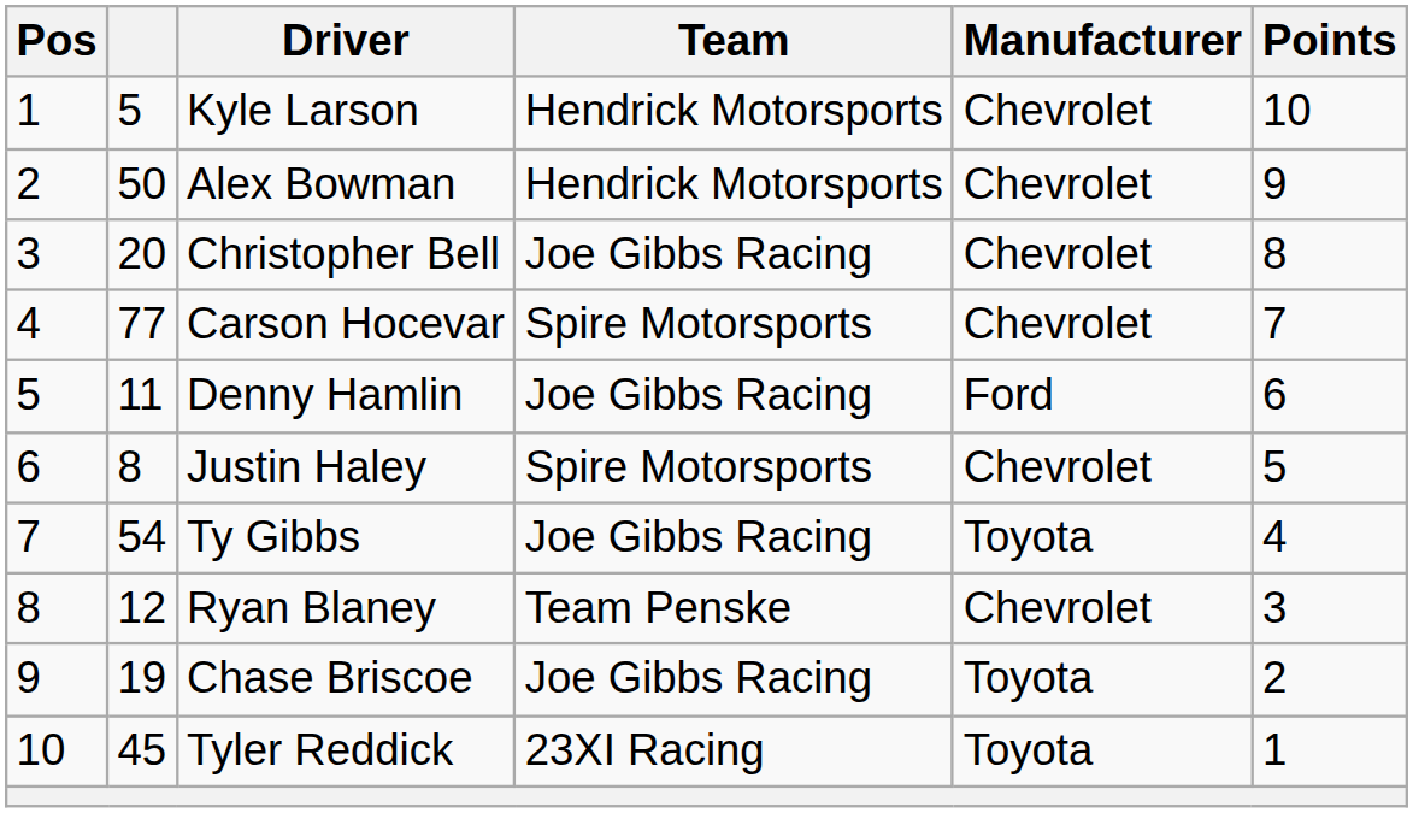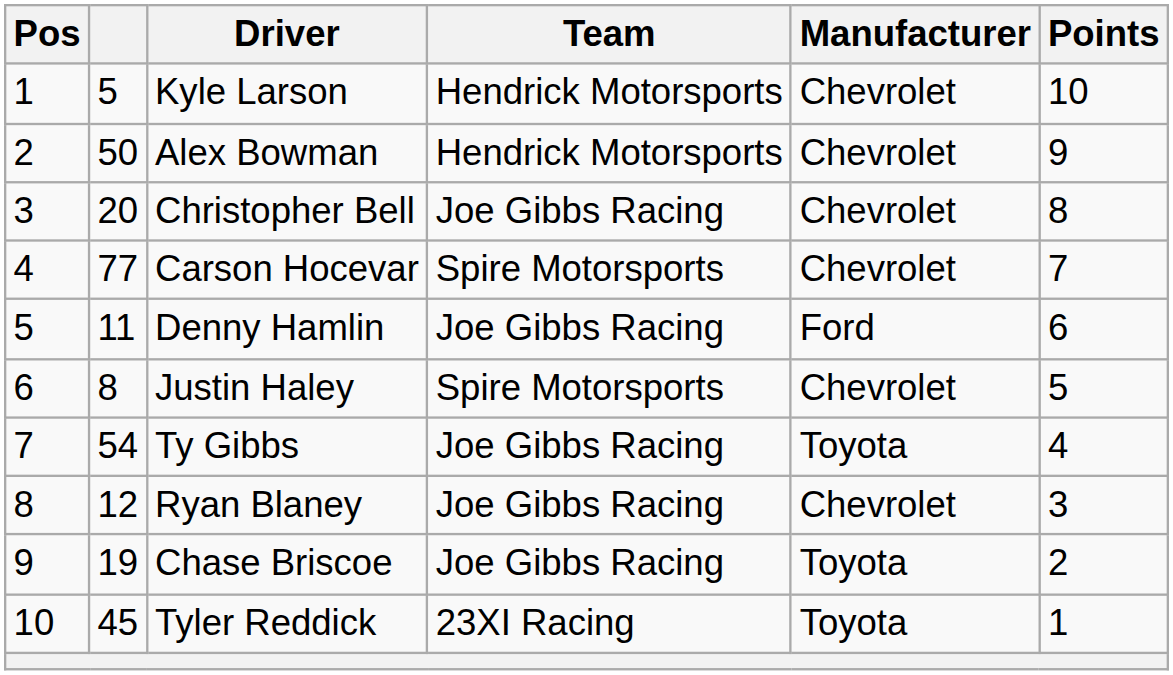Ryan Blaney | Team: Team Penske -> Joe Gibbs Racing
